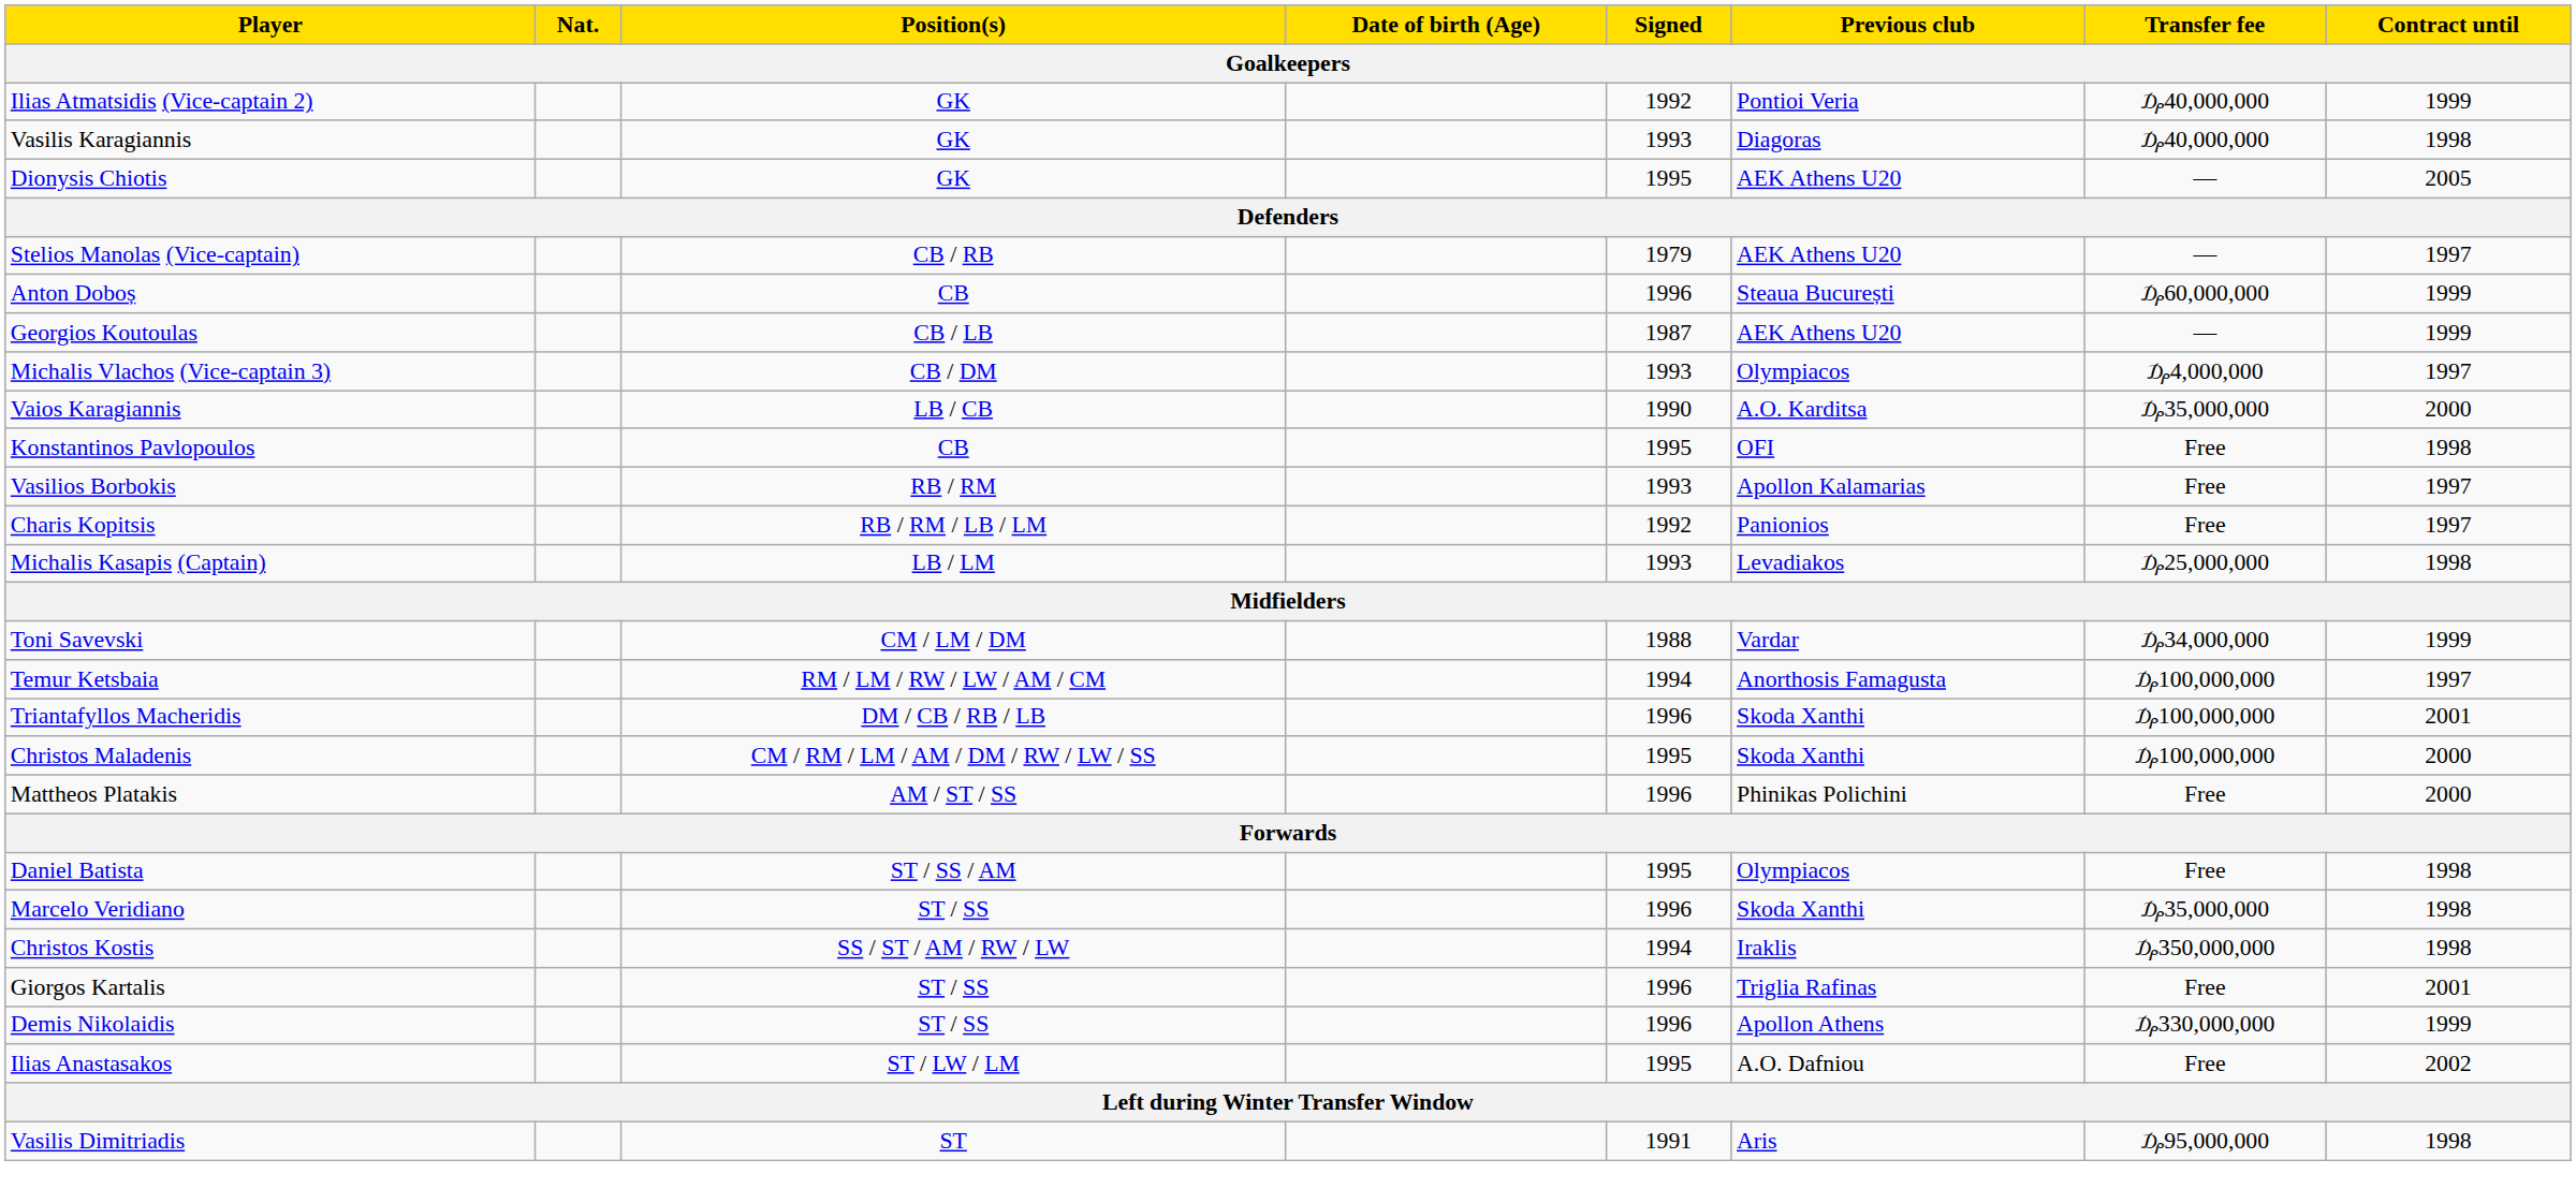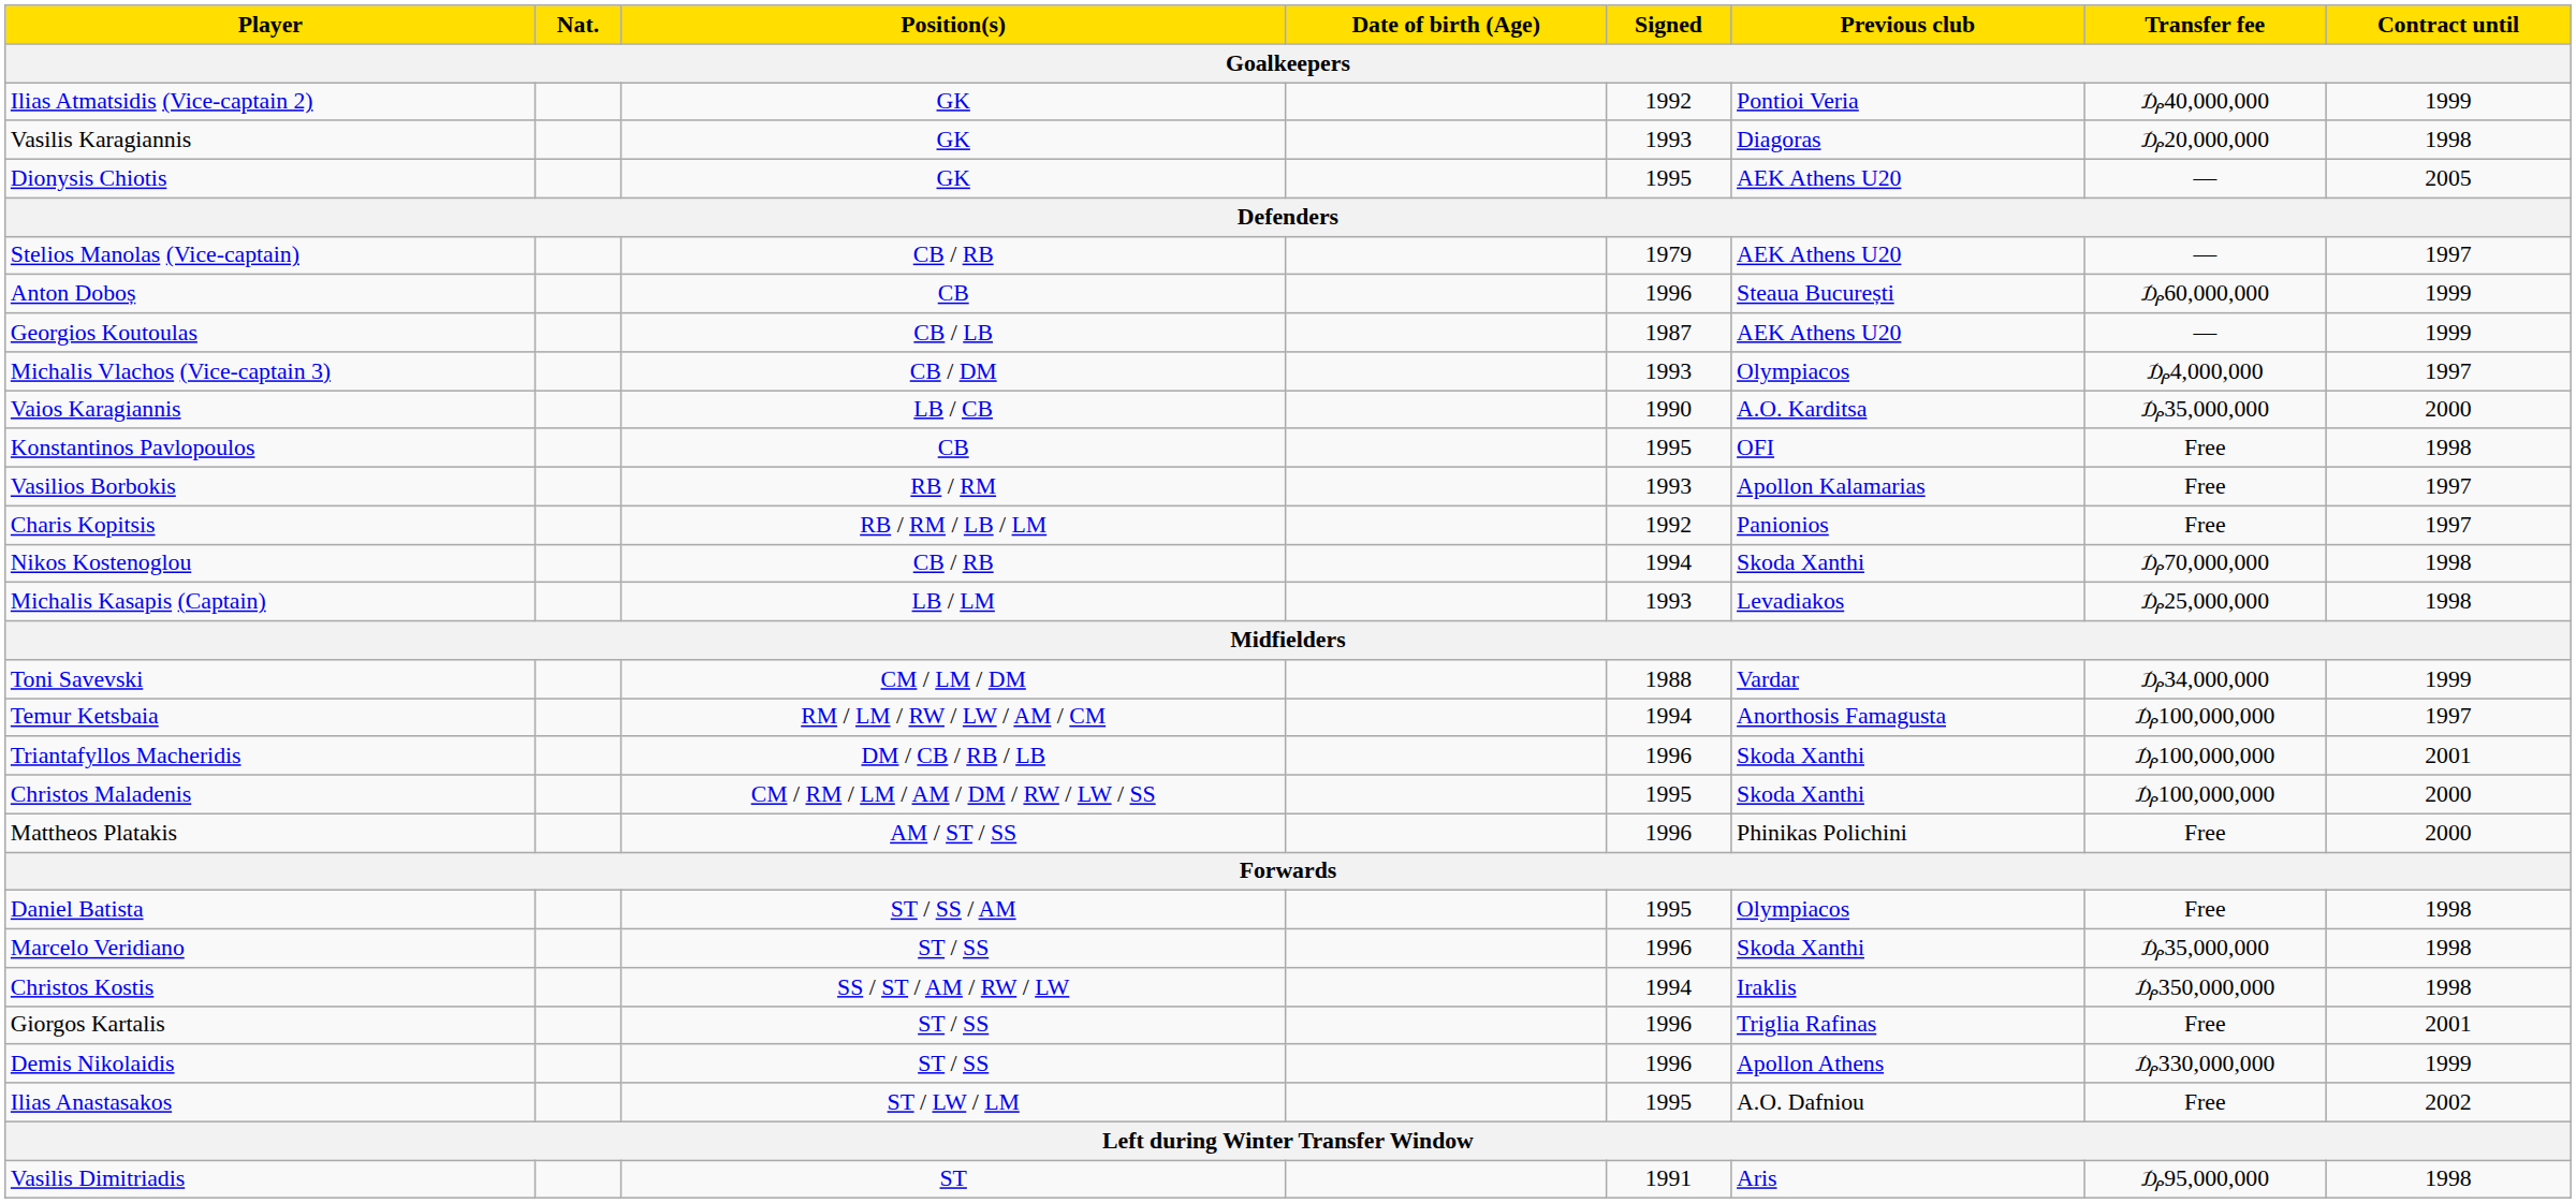Vasilis Karagiannis | Transfer fee: ₯40,000,000 -> ₯20,000,000
+ row: Nikos Kostenoglou | CB / RB | 1994 | Skoda Xanthi | ₯70,000,000 | 1998
